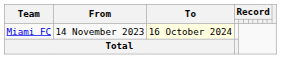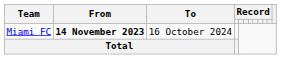Miami FC | From: normal -> bold
Miami FC | To: lightyellow background -> no background
